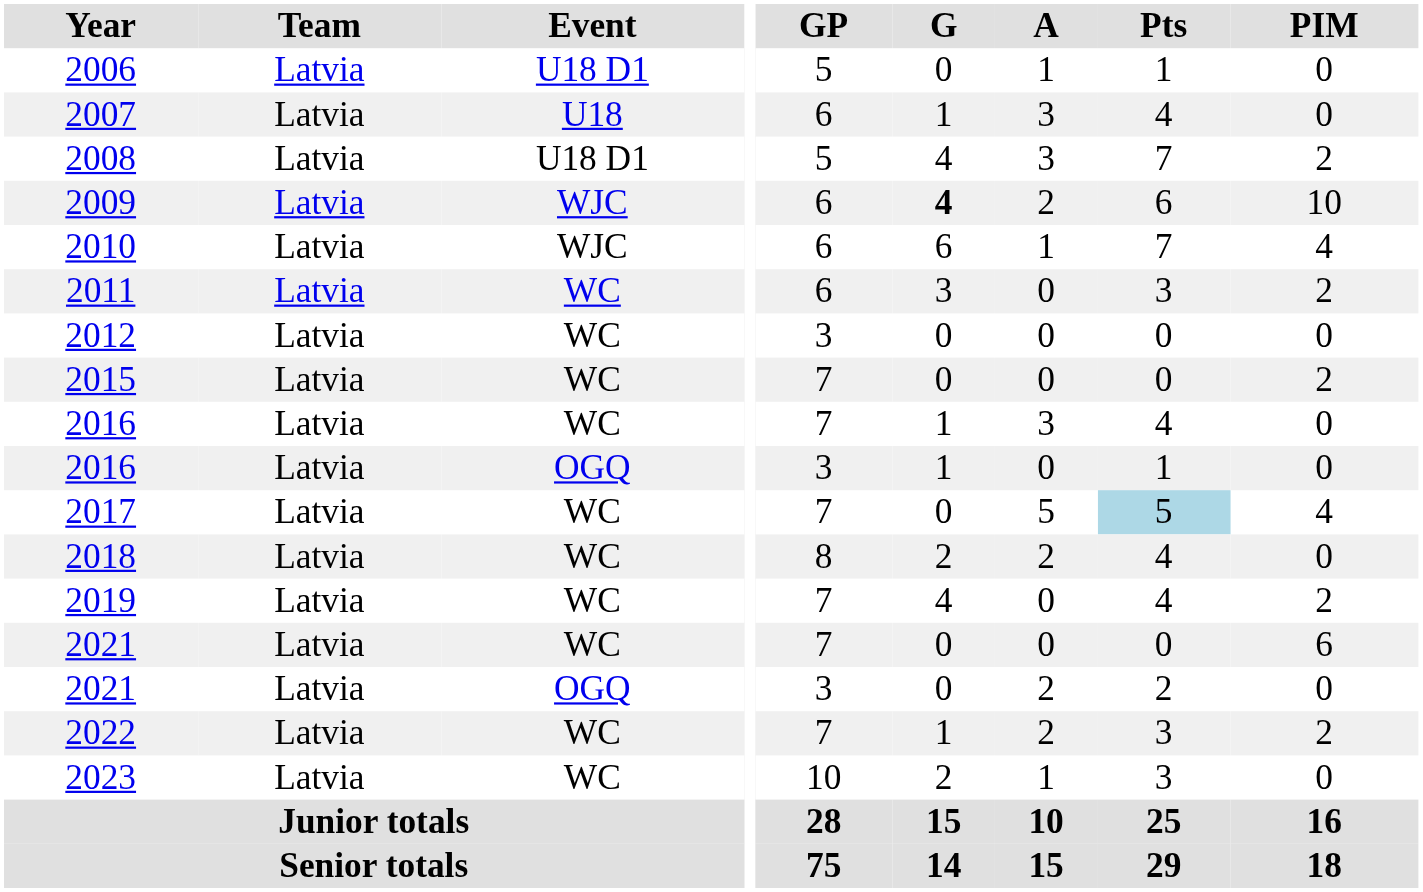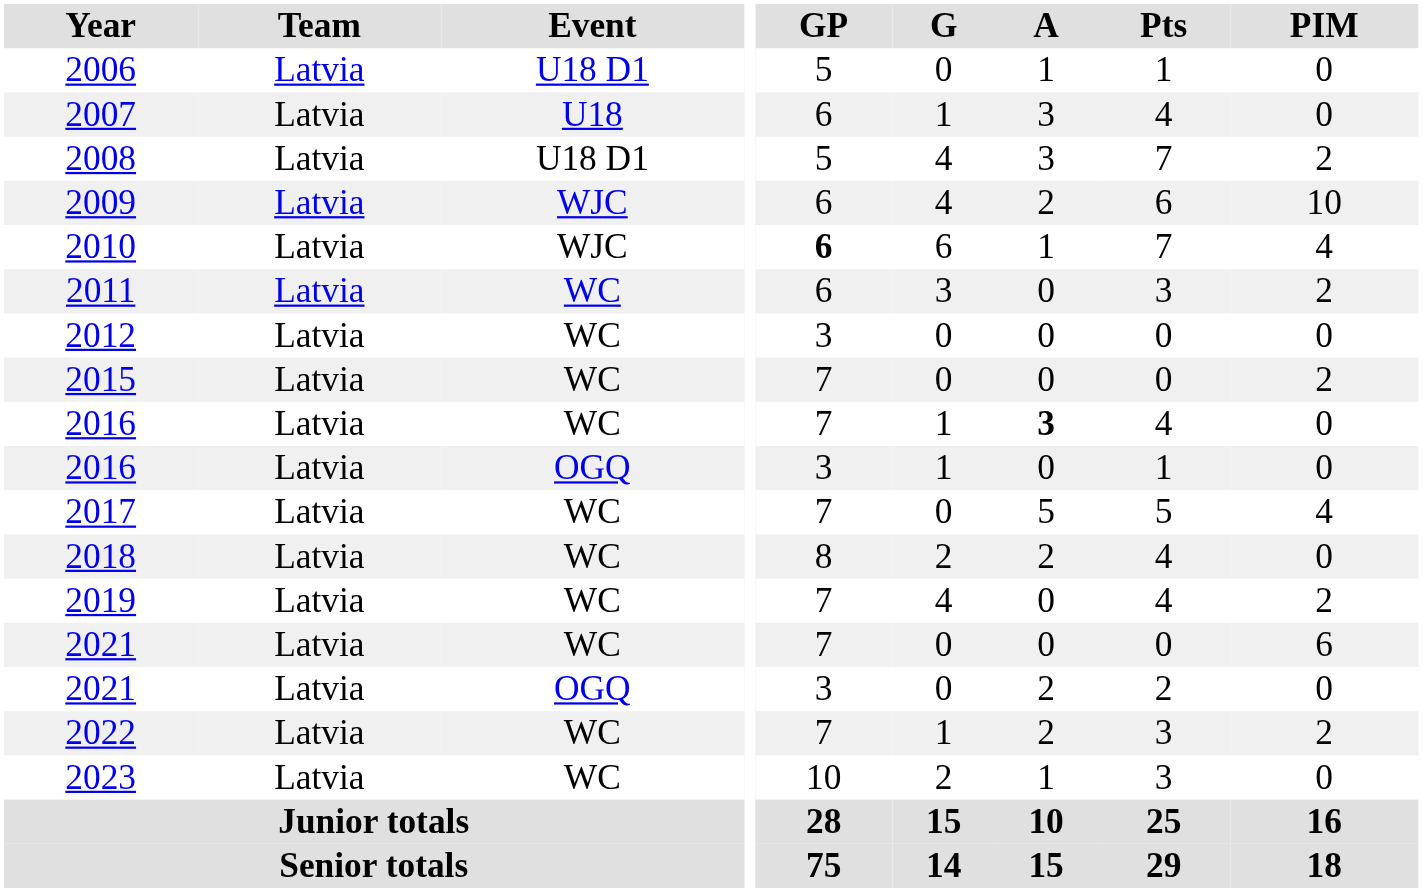2009 | G: bold -> normal
2010 | GP: normal -> bold
2016 / WC | A: normal -> bold
2017 | Pts: lightblue background -> no background
